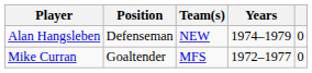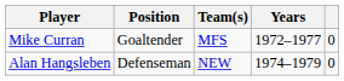rows swapped: Mike Curran <-> Alan Hangsleben
